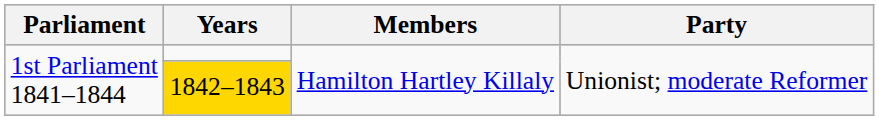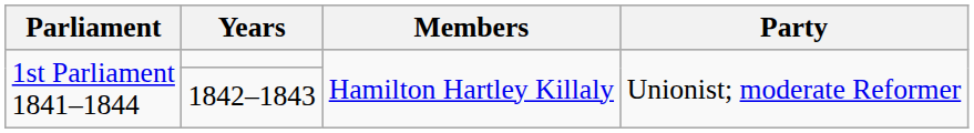1842–1843 | Years: gold background -> no background
